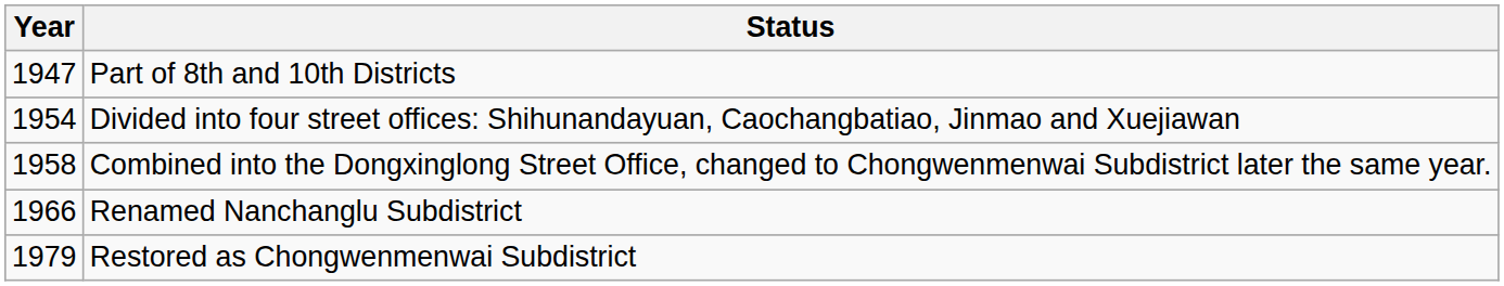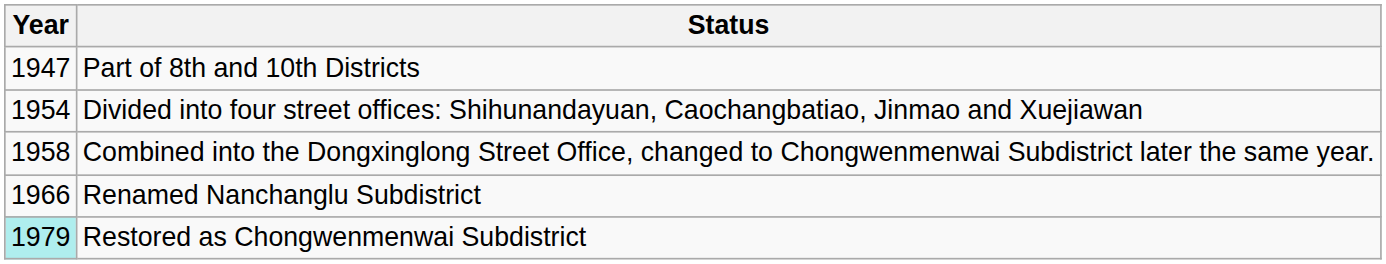Restored as Chongwenmenwai Subdistrict | Year: no background -> paleturquoise background
